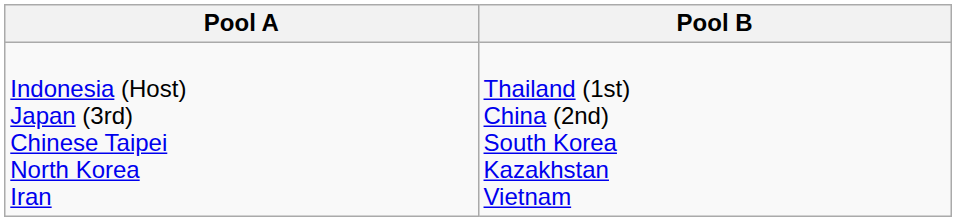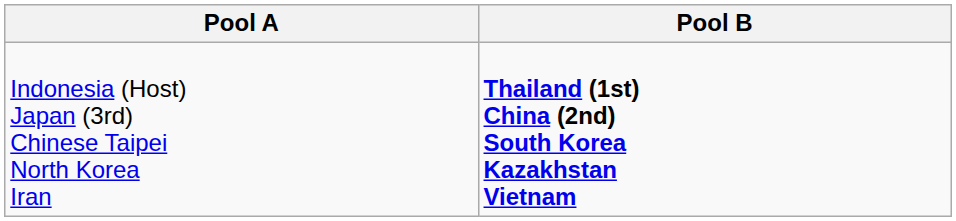Indonesia (Host) Japan (3rd) Chinese Taipei North Korea Iran | Pool B: normal -> bold
